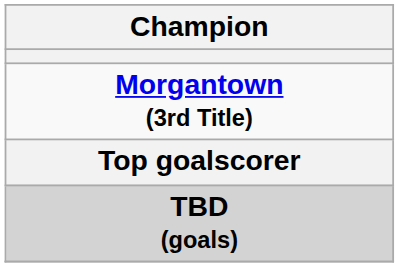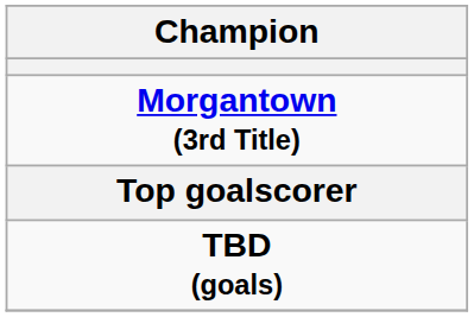row 5 | column 1: lightgrey background -> no background
